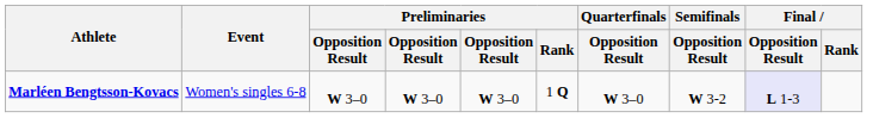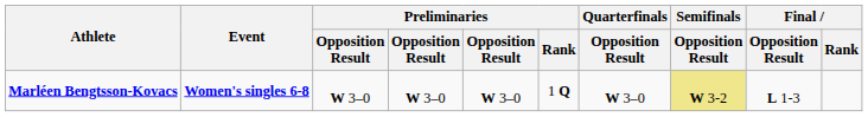Marléen Bengtsson-Kovacs | Event: normal -> bold
Marléen Bengtsson-Kovacs | Semifinals / Opposition Result: no background -> khaki background
Marléen Bengtsson-Kovacs | Final / Opposition Result: lavender background -> no background
